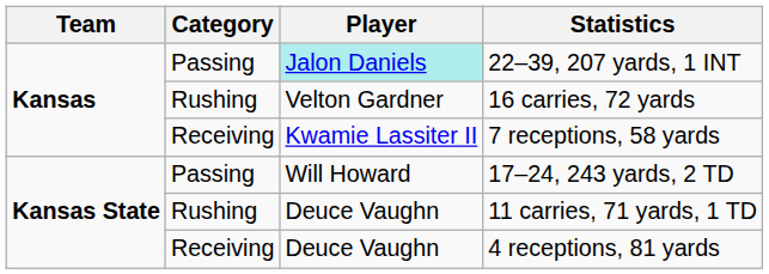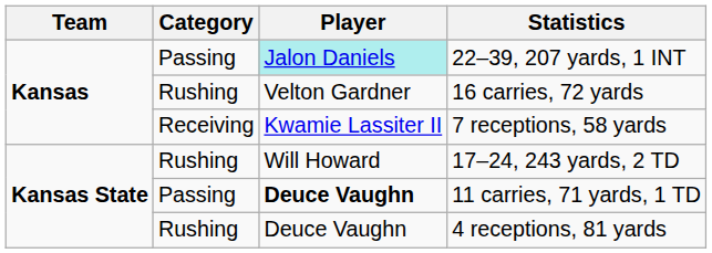17–24, 243 yards, 2 TD | Category: Passing -> Rushing
11 carries, 71 yards, 1 TD | Category: Rushing -> Passing
11 carries, 71 yards, 1 TD | Player: normal -> bold
4 receptions, 81 yards | Category: Receiving -> Rushing
